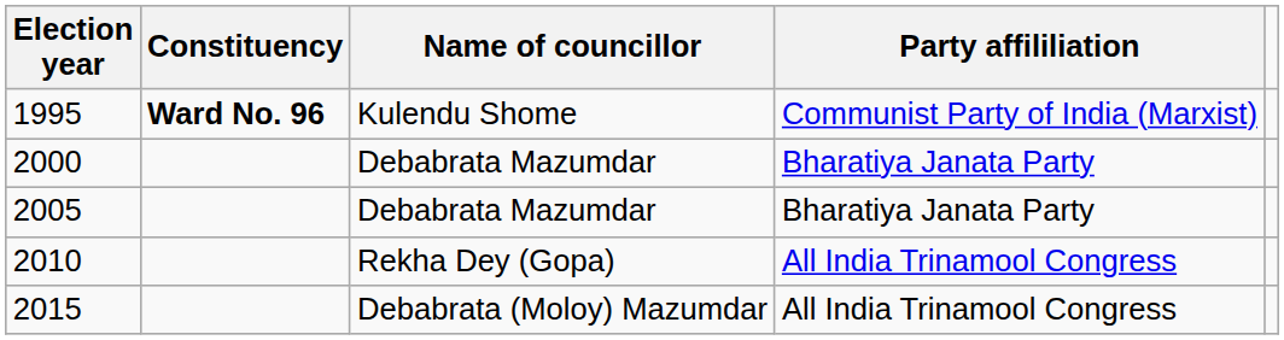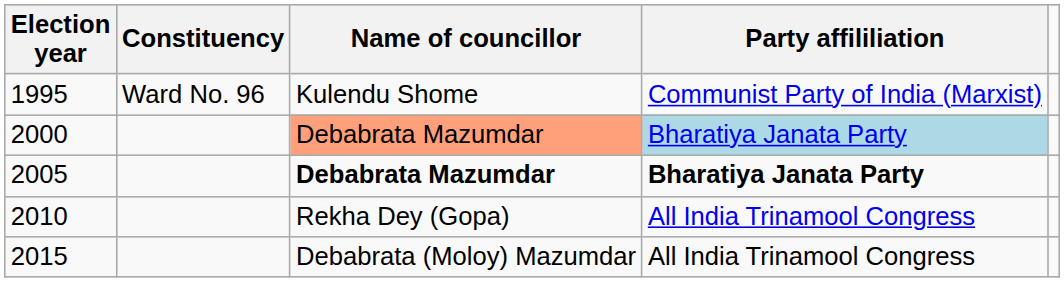1995 | Constituency: bold -> normal
2000 | Name of councillor: no background -> lightsalmon background
2000 | Party affililiation: no background -> lightblue background
2005 | Name of councillor: normal -> bold
2005 | Party affililiation: normal -> bold
